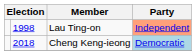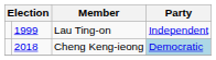Lau Ting-on | column 2: 1998 -> 1999
Lau Ting-on | Party: lightsalmon background -> no background
